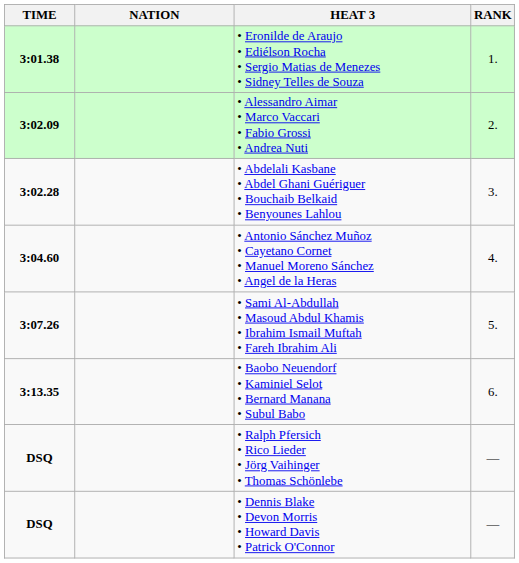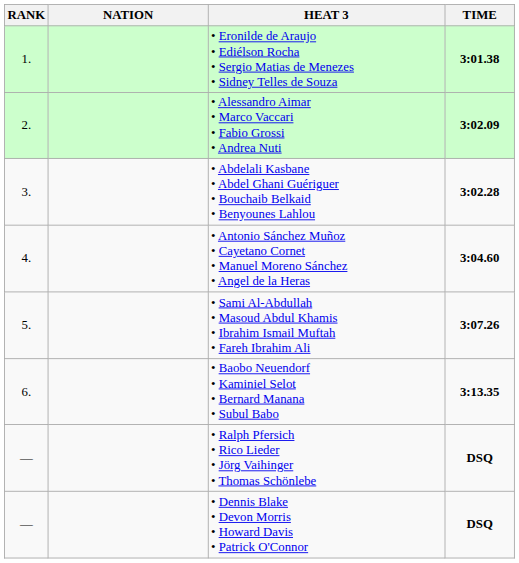columns swapped: RANK <-> TIME
